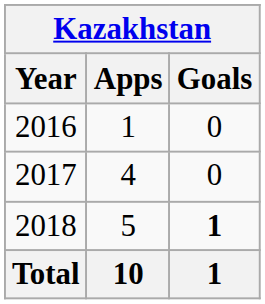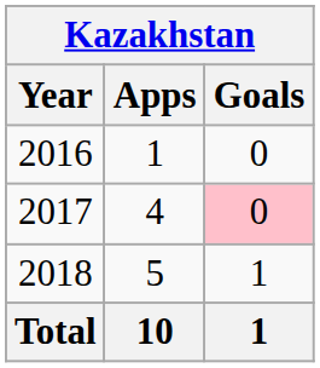2017 | Goals: no background -> pink background
2018 | Goals: bold -> normal
